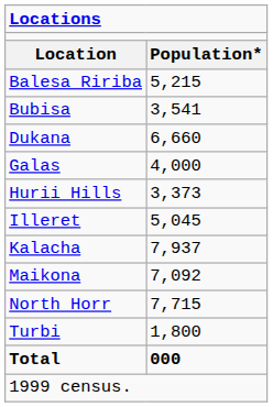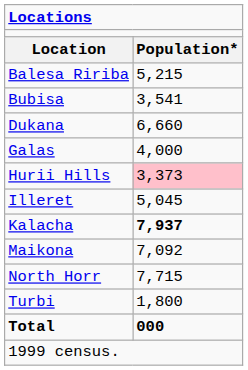Hurii Hills | column 2: no background -> pink background
Kalacha | column 2: normal -> bold
